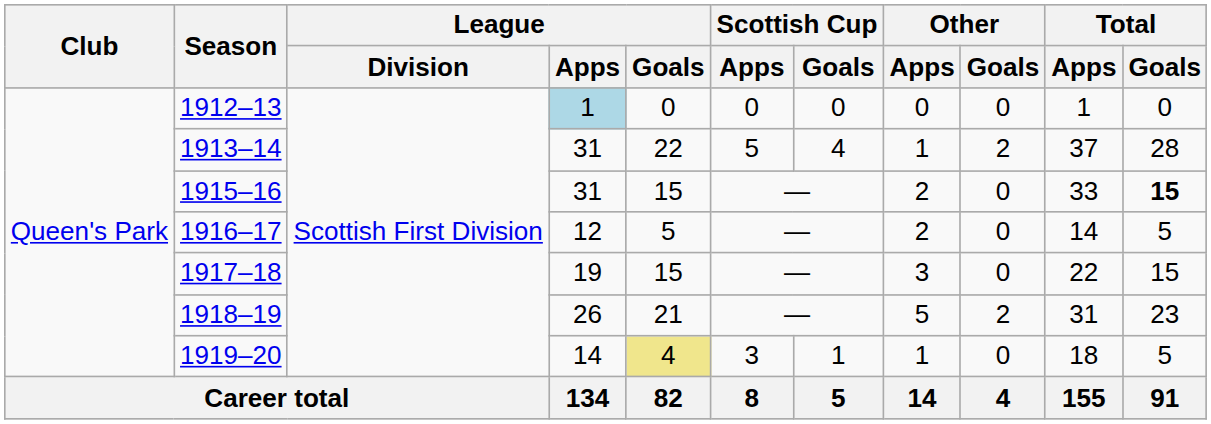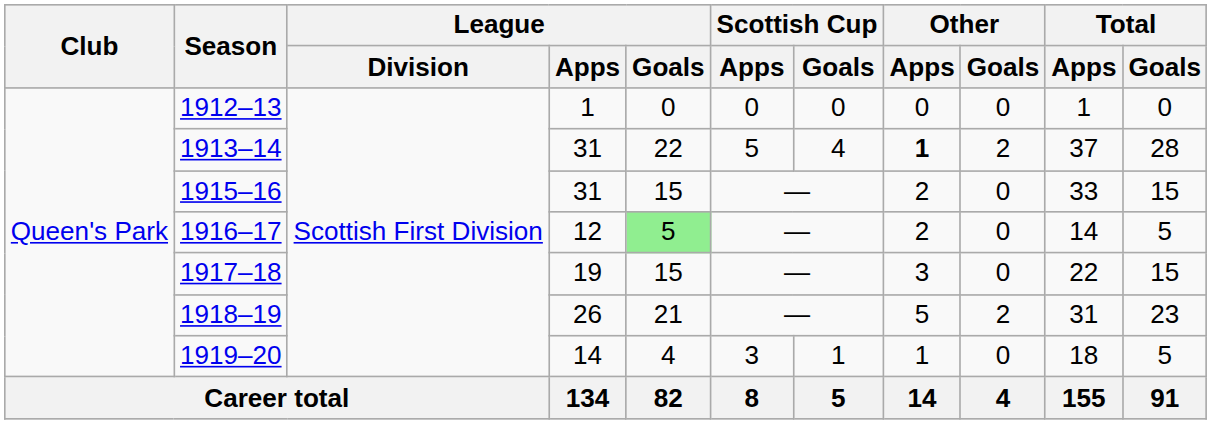1912–13 | League / Apps: lightblue background -> no background
1913–14 | Other / Apps: normal -> bold
1915–16 | Total / Goals: bold -> normal
1916–17 | League / Goals: no background -> lightgreen background
1919–20 | League / Goals: khaki background -> no background
